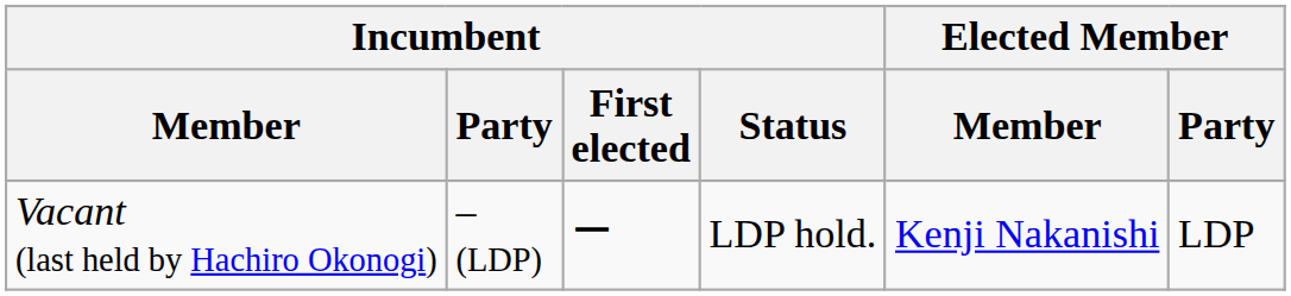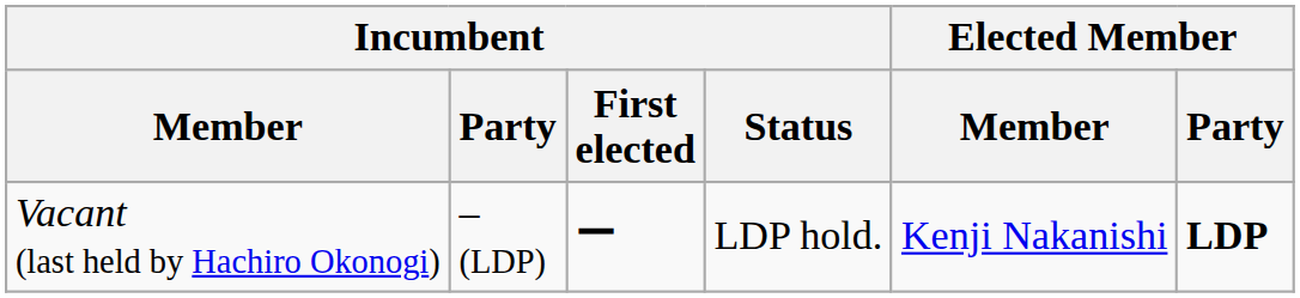Vacant (last held by Hachiro Okonogi) | Incumbent / First elected: normal -> bold
Vacant (last held by Hachiro Okonogi) | Elected Member / Party: normal -> bold
